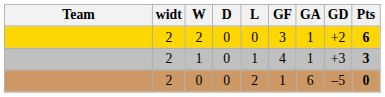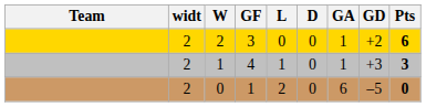columns swapped: D <-> GF
